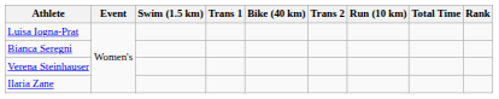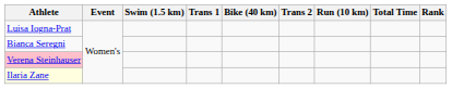Verena Steinhauser | Athlete: no background -> pink background
Ilaria Zane | Athlete: no background -> lightyellow background
